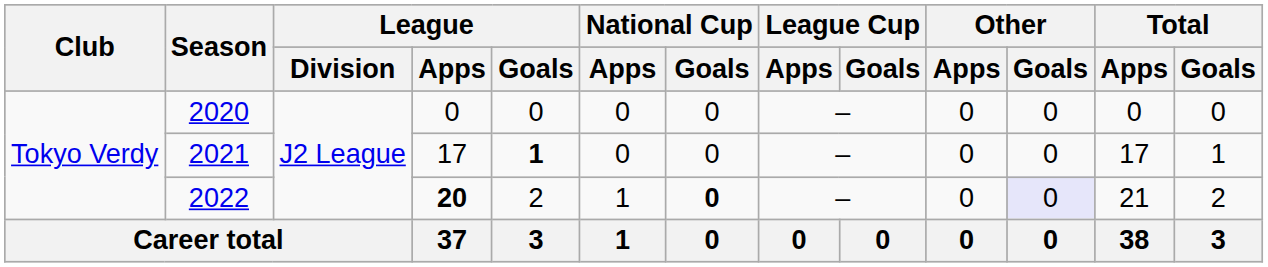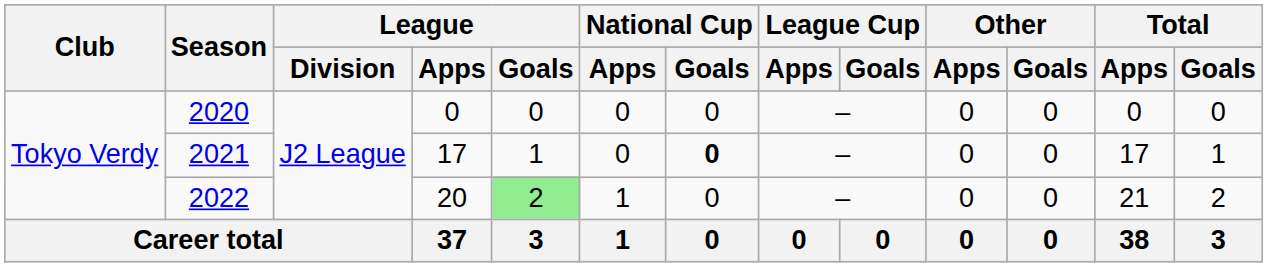2021 | League / Goals: bold -> normal
2021 | National Cup / Goals: normal -> bold
2022 | League / Apps: bold -> normal
2022 | League / Goals: no background -> lightgreen background
2022 | National Cup / Goals: bold -> normal
2022 | Other / Goals: lavender background -> no background
